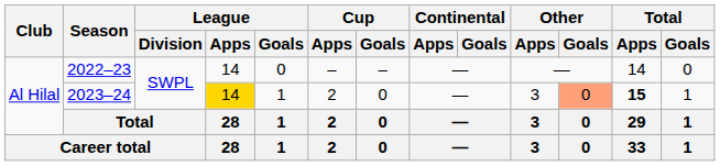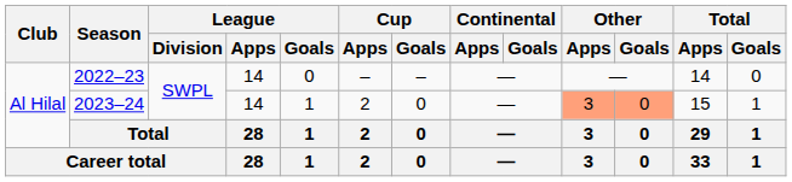2023–24 | League / Apps: gold background -> no background
2023–24 | Other / Apps: no background -> lightsalmon background
2023–24 | Total / Apps: bold -> normal
